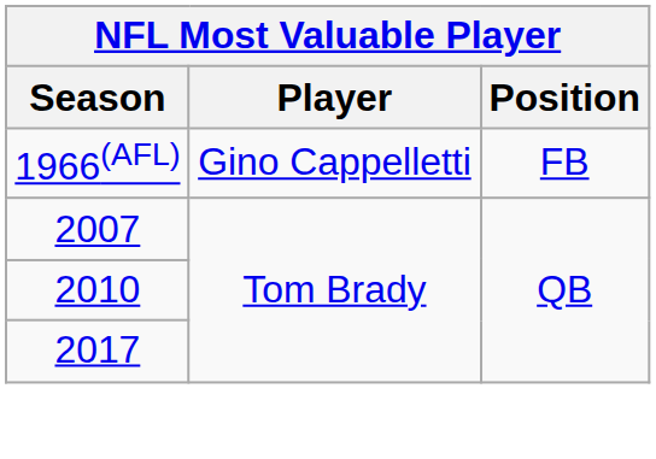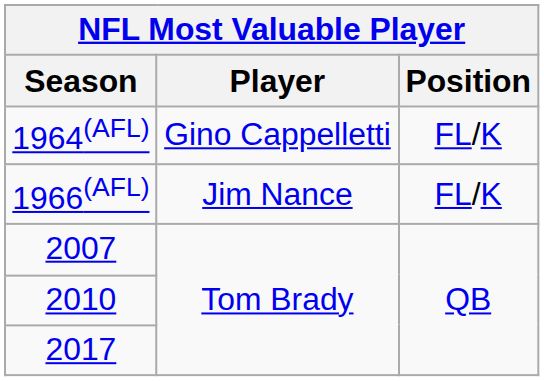+ row: 1964(AFL) | Gino Cappelletti | FL/K
1966(AFL) | Player: Gino Cappelletti -> Jim Nance
1966(AFL) | Position: FB -> FL/K
